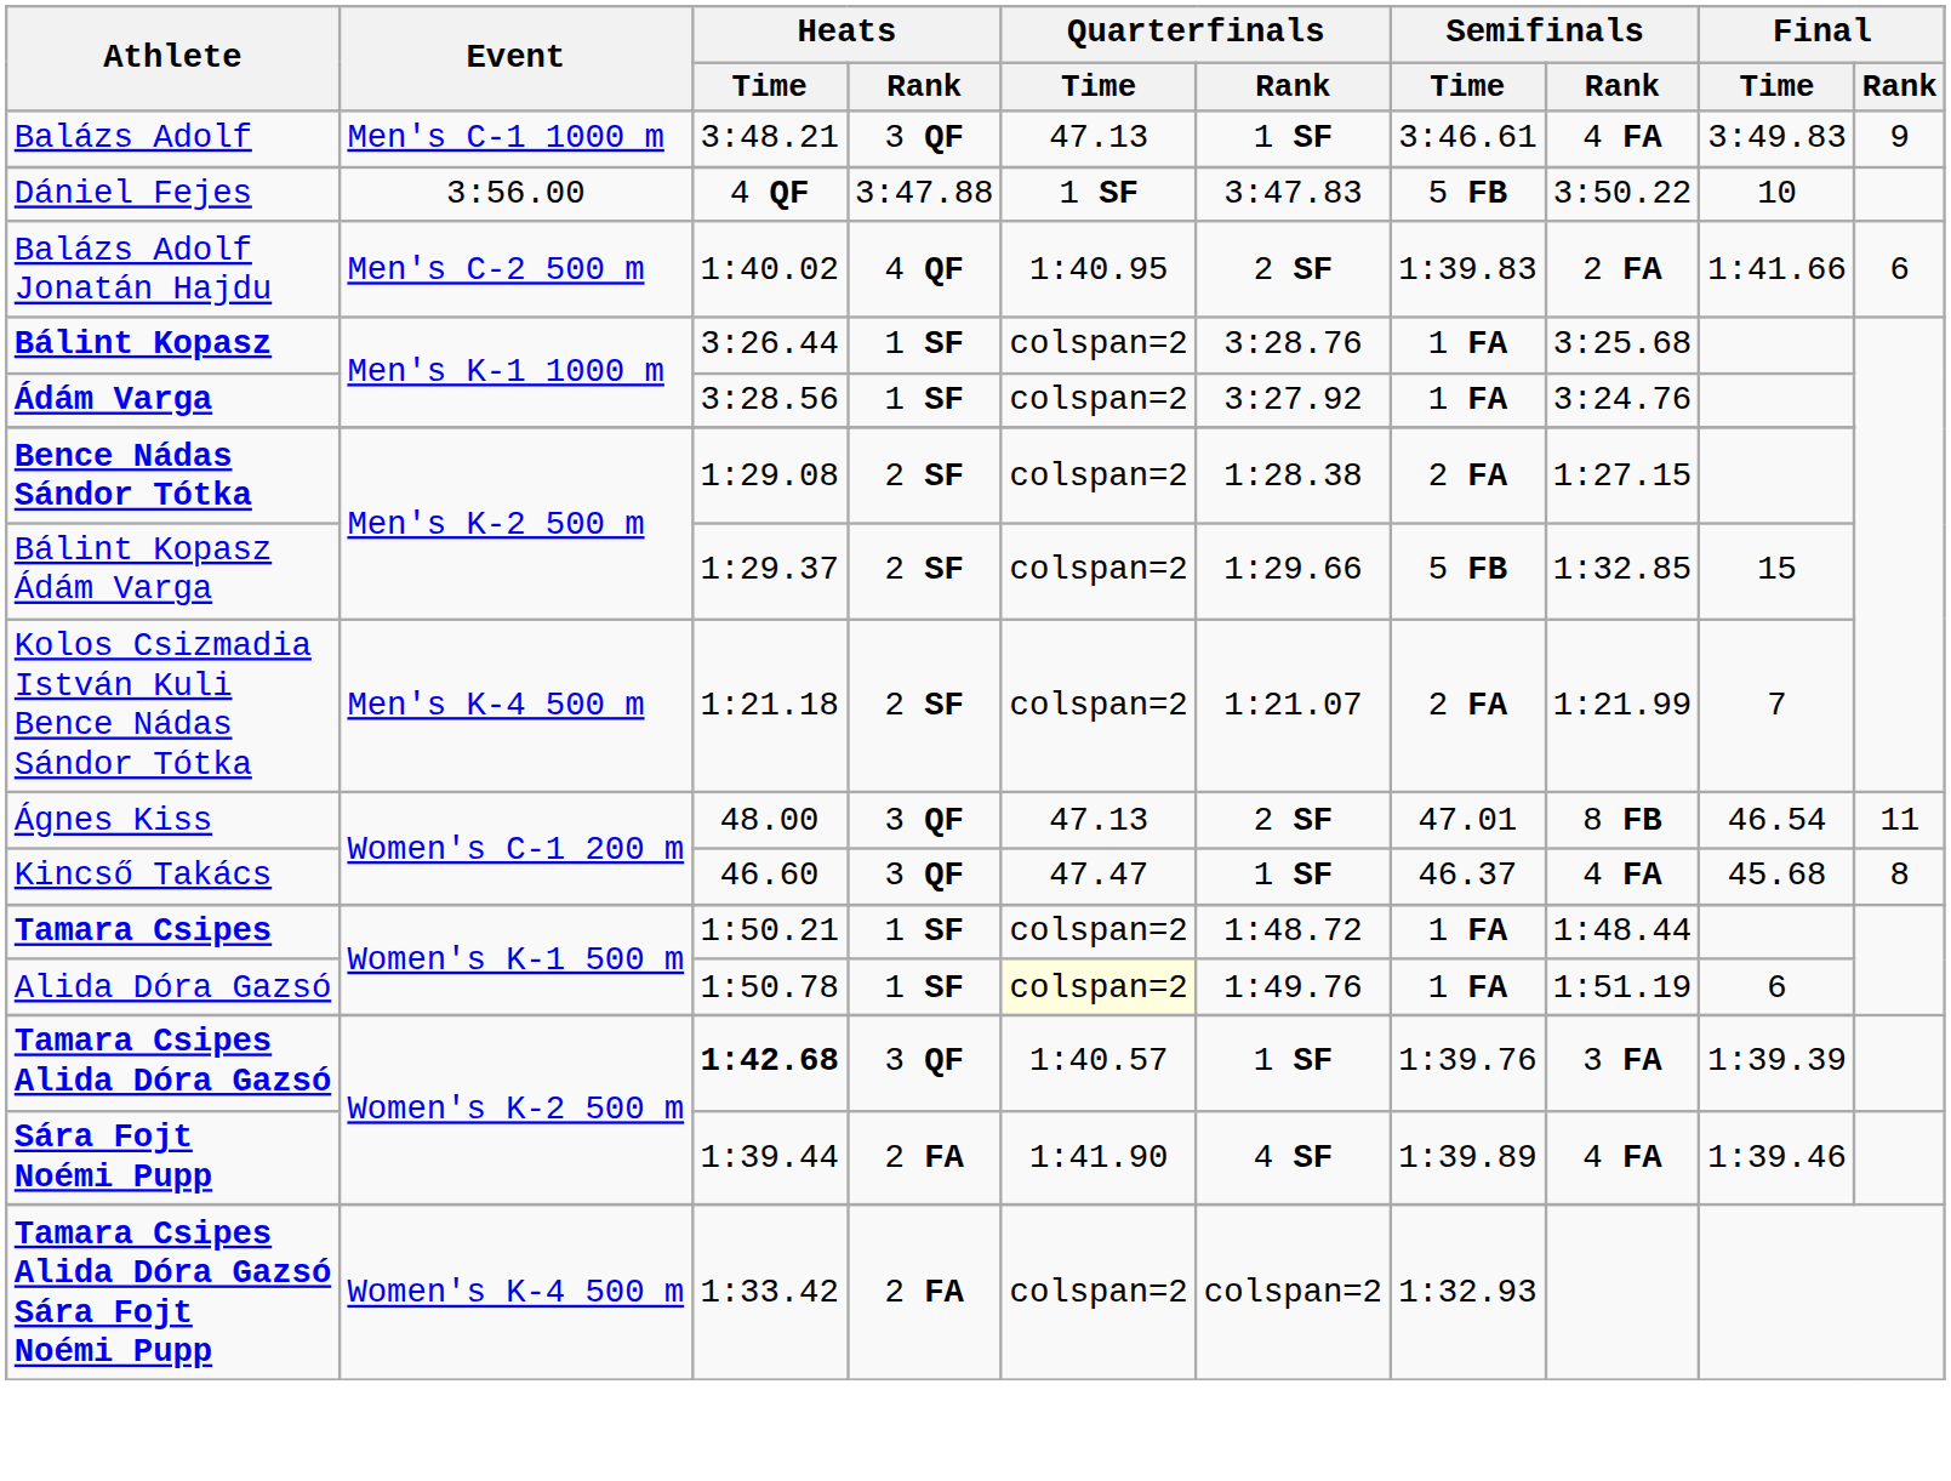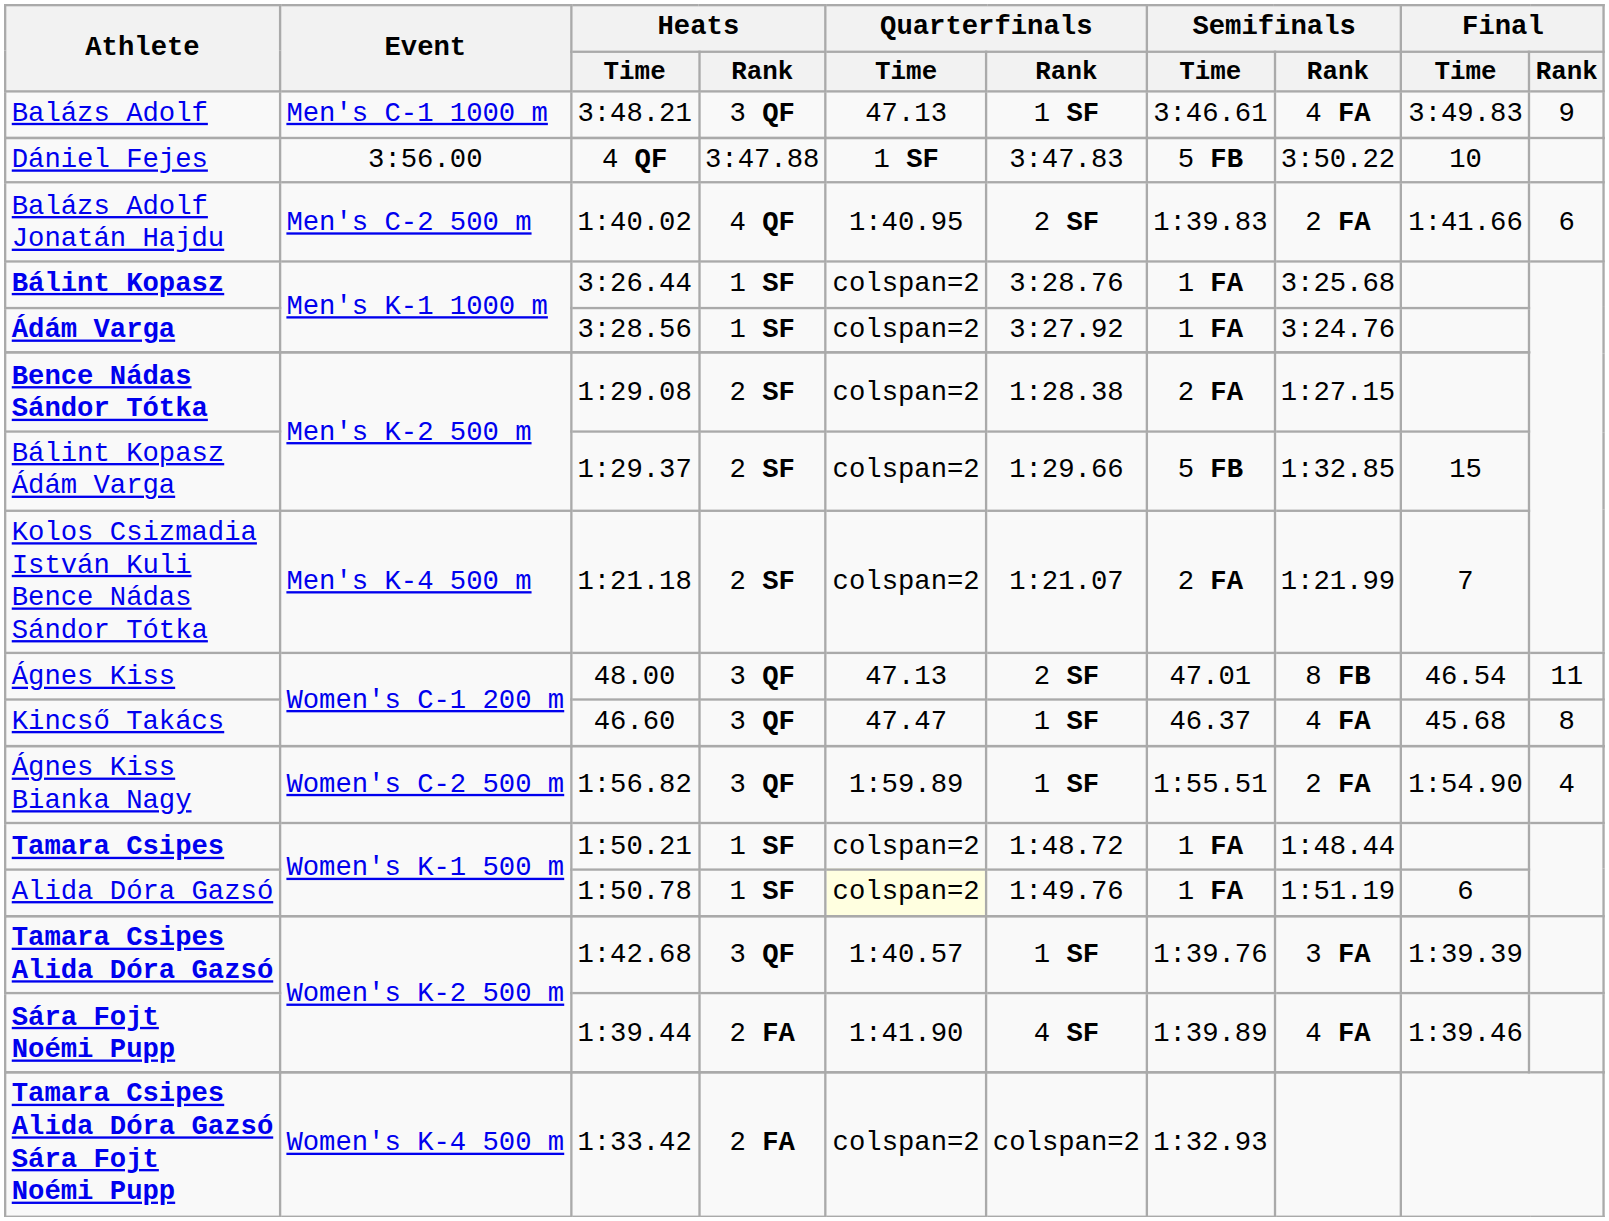+ row: Ágnes Kiss Bianka Nagy | Women's C-2 500 m | 1:56.82 | 3 QF | 1:59.89 | 1 SF | 1:55.51 | 2 FA | 1:54.90 | 4
Tamara Csipes Alida Dóra Gazsó | Heats / Time: bold -> normal
